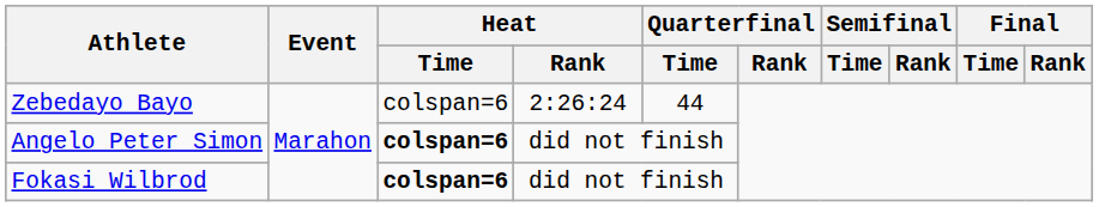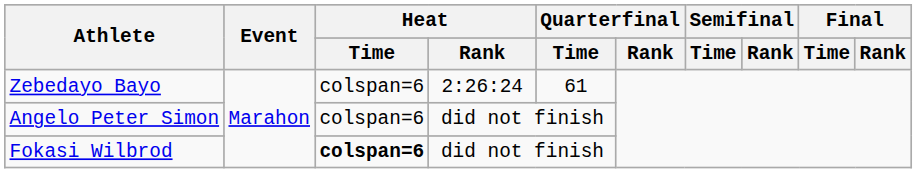Zebedayo Bayo | Quarterfinal / Time: 44 -> 61
Angelo Peter Simon | Heat / Time: bold -> normal
